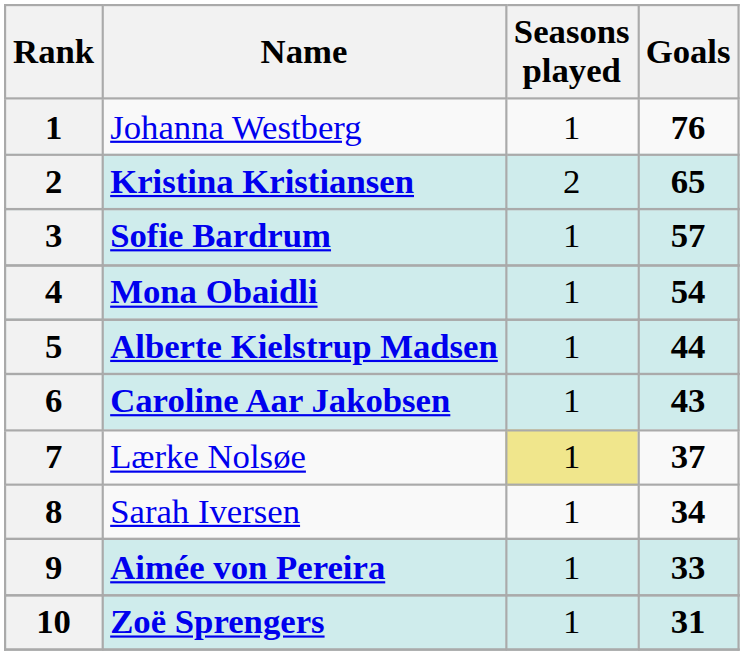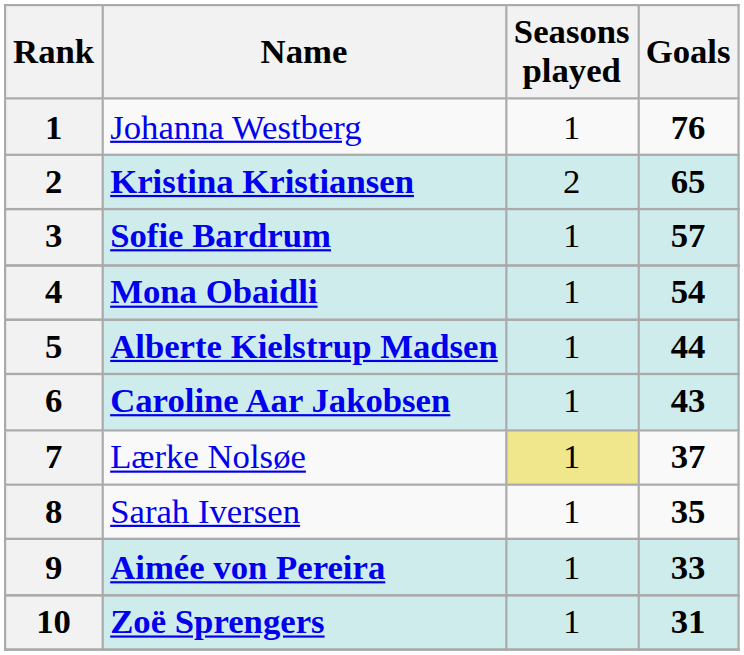Sarah Iversen | Goals: 34 -> 35
